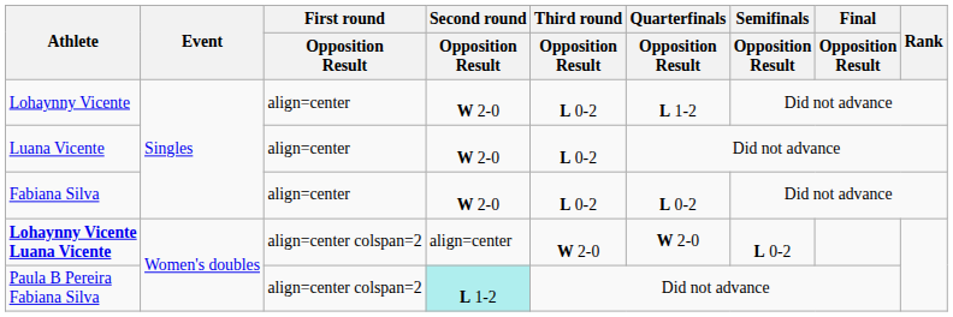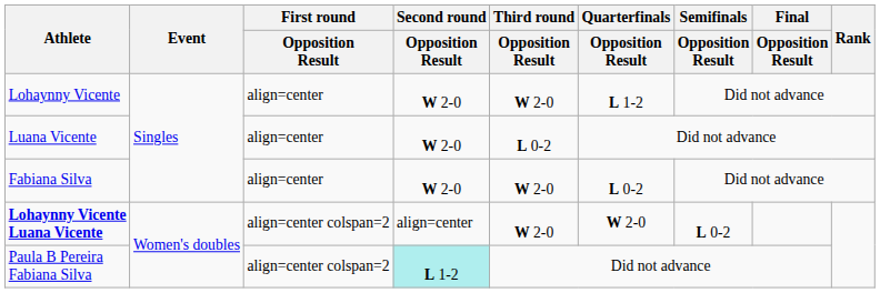Lohaynny Vicente | Third round / Opposition Result: L 0-2 -> W 2-0
Fabiana Silva | Third round / Opposition Result: L 0-2 -> W 2-0
